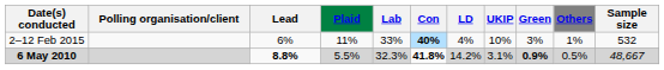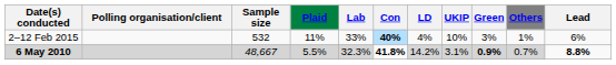columns swapped: Sample size <-> Lead
6 May 2010 | Others: 0.5% -> 0.7%
